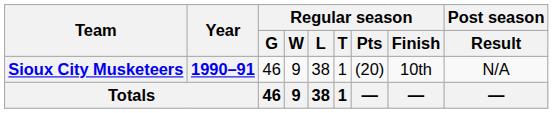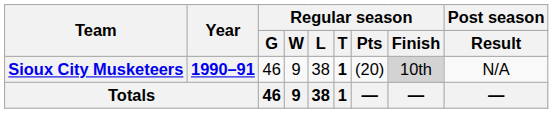Sioux City Musketeers | Regular season / T: normal -> bold
Sioux City Musketeers | Regular season / Finish: no background -> lightgrey background
